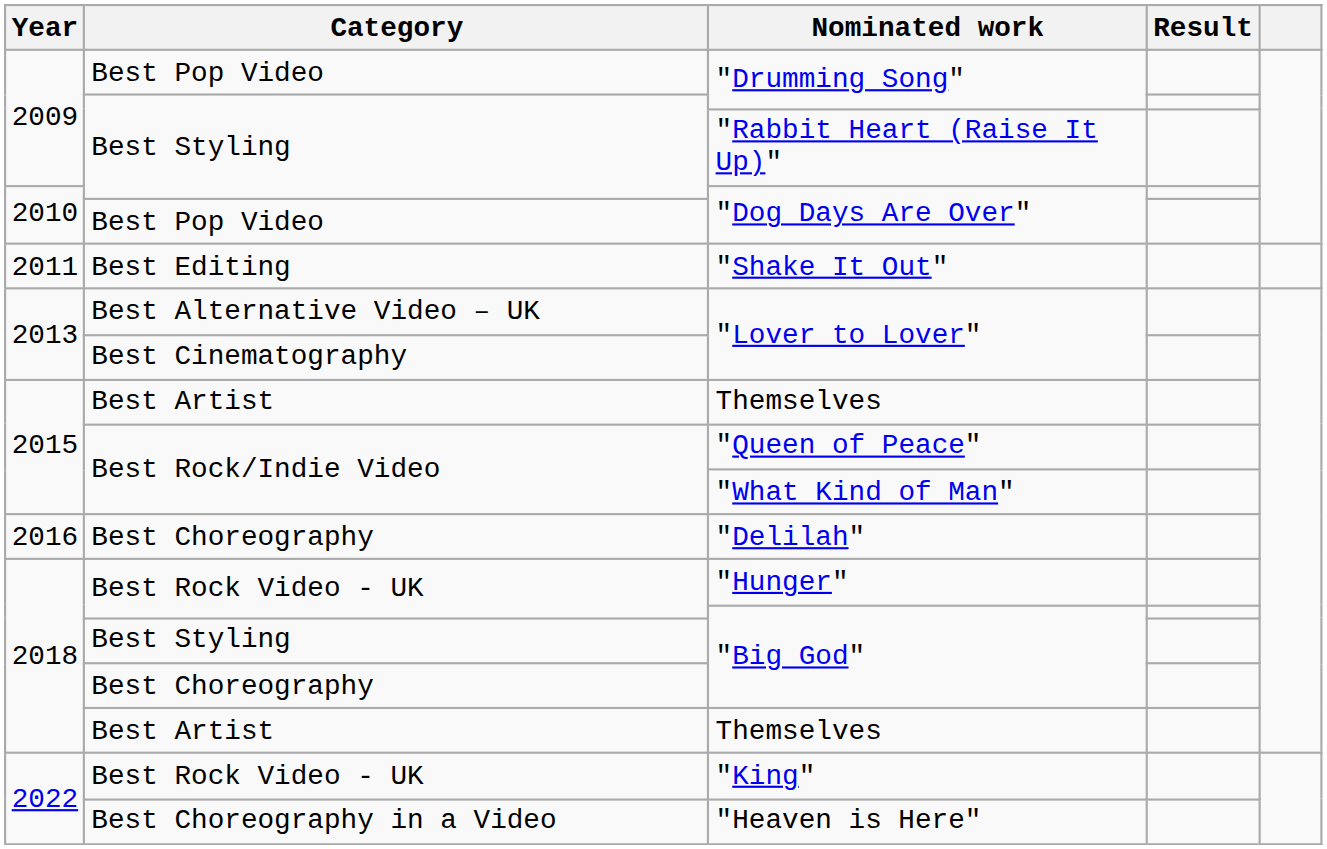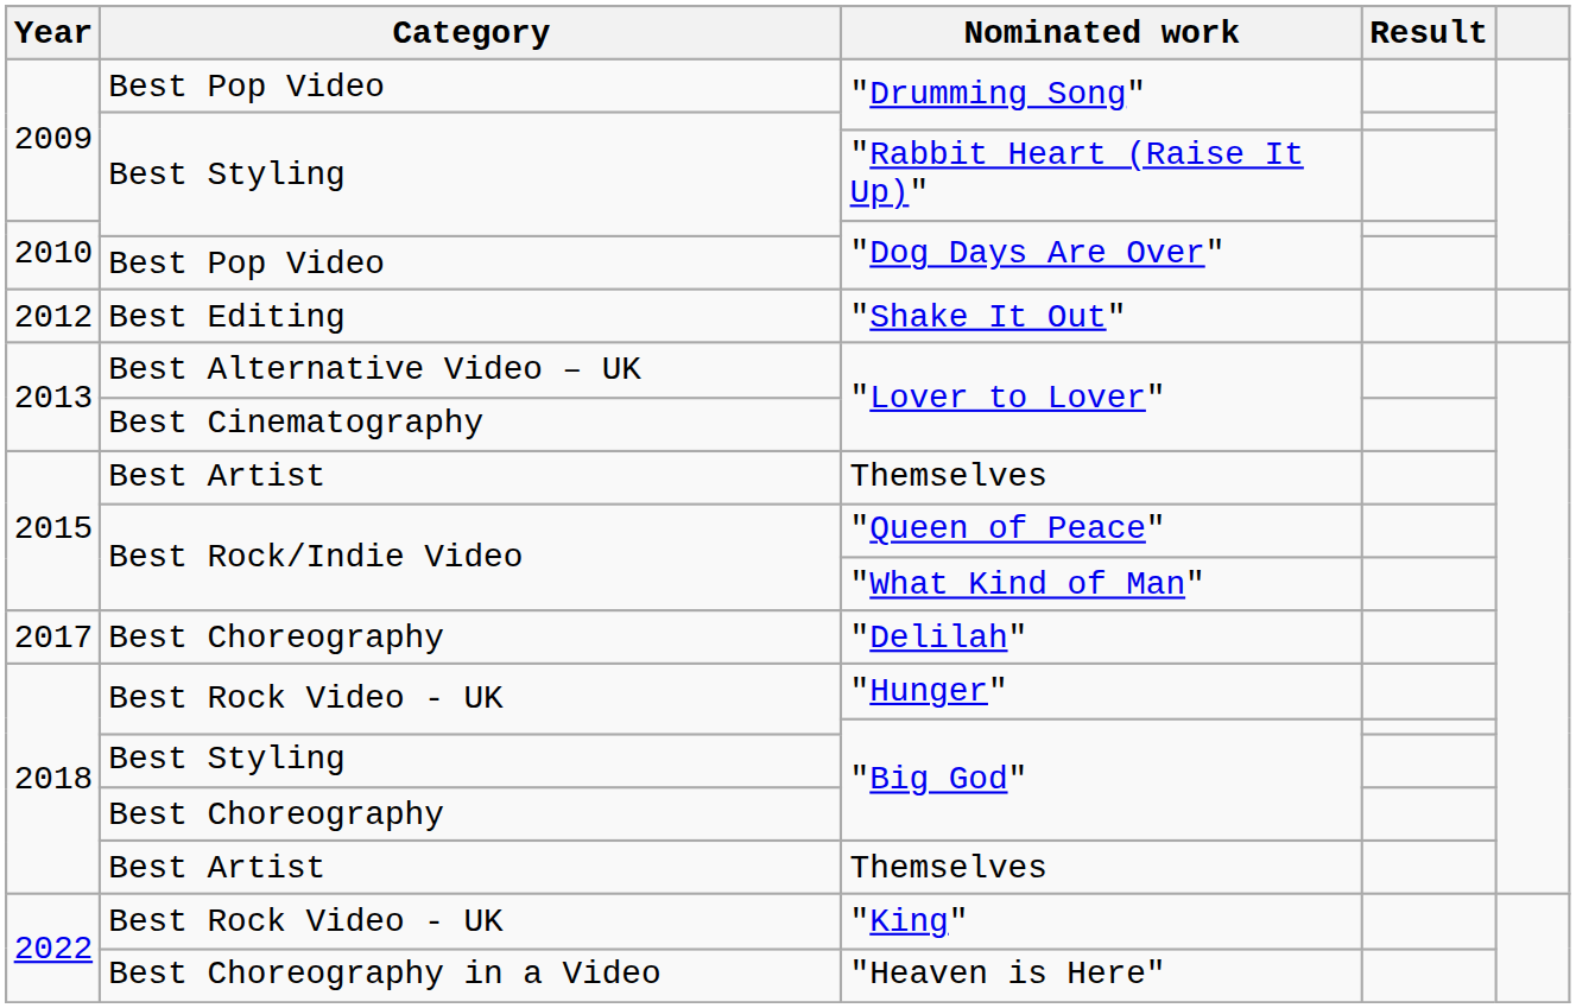"Shake It Out" | Year: 2011 -> 2012
"Delilah" | Year: 2016 -> 2017
